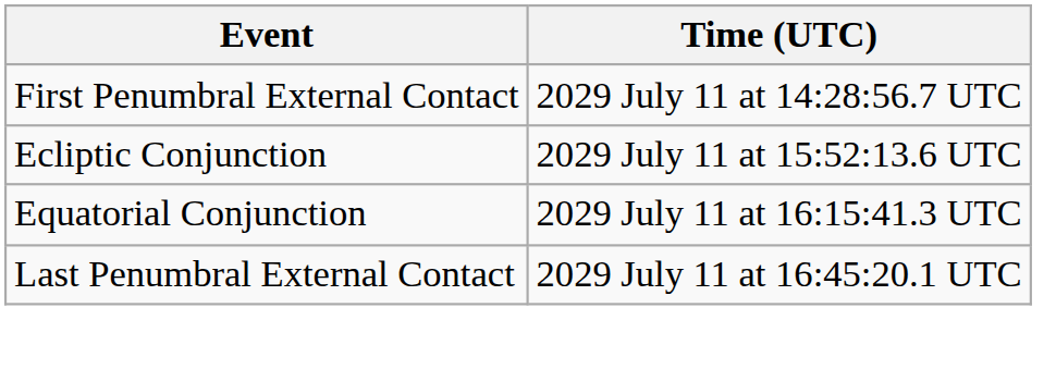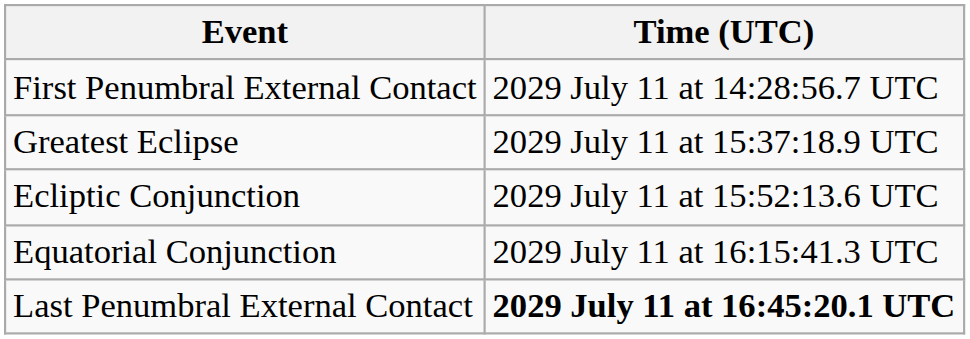+ row: Greatest Eclipse | 2029 July 11 at 15:37:18.9 UTC
Last Penumbral External Contact | Time (UTC): normal -> bold
